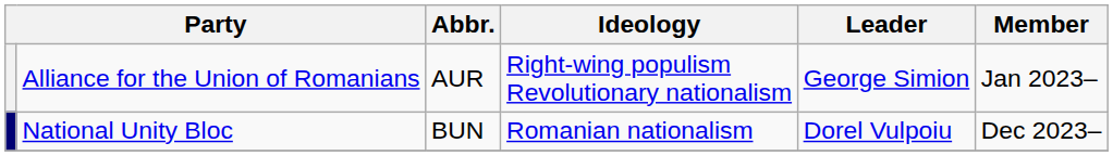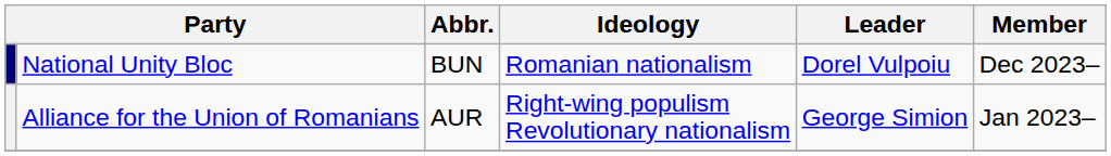rows swapped: Alliance for the Union of Romanians <-> National Unity Bloc
